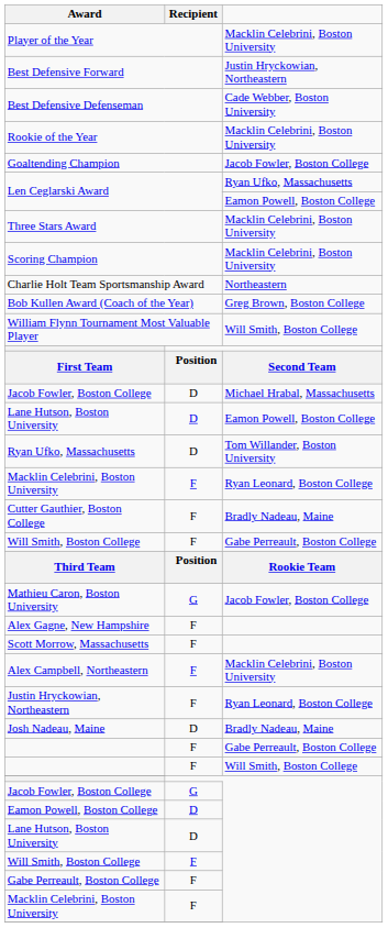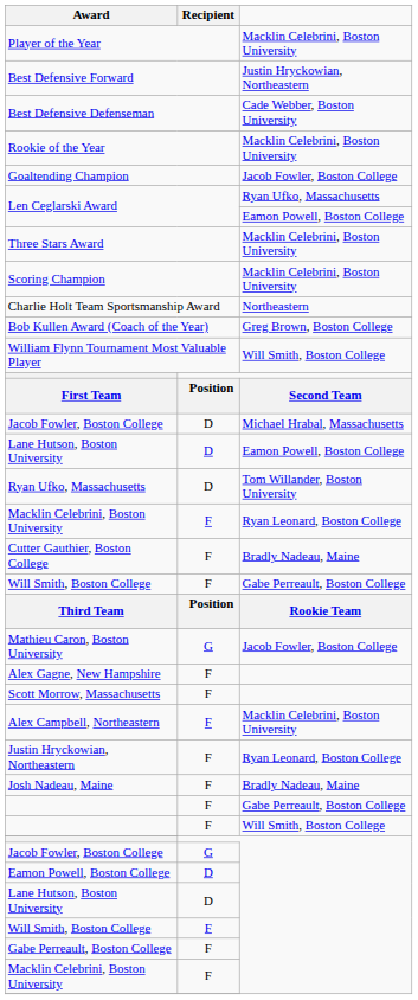Josh Nadeau, Maine | Recipient: D -> F
